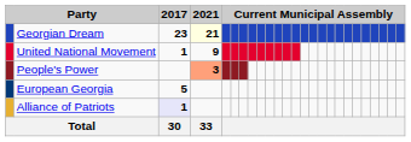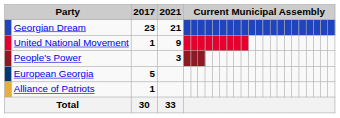Georgian Dream | 2021: lightyellow background -> no background
People's Power | 2021: lightsalmon background -> no background
Alliance of Patriots | 2017: lavender background -> no background
